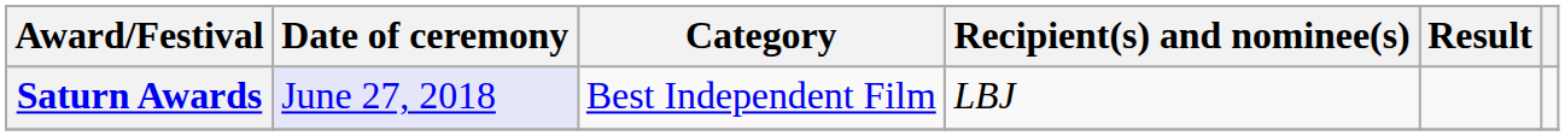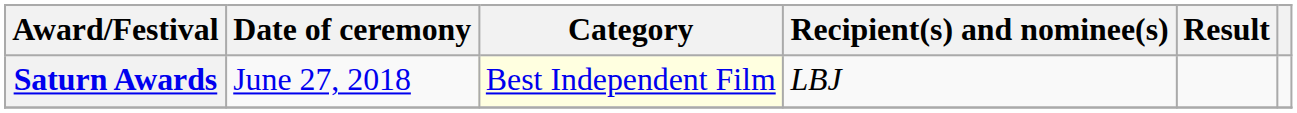Saturn Awards | Date of ceremony: lavender background -> no background
Saturn Awards | Category: no background -> lightyellow background
